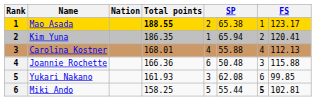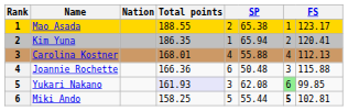Mao Asada | Total points: bold -> normal
Yukari Nakano | Total points: no background -> lavender background
Yukari Nakano | column 7: no background -> lightgreen background
